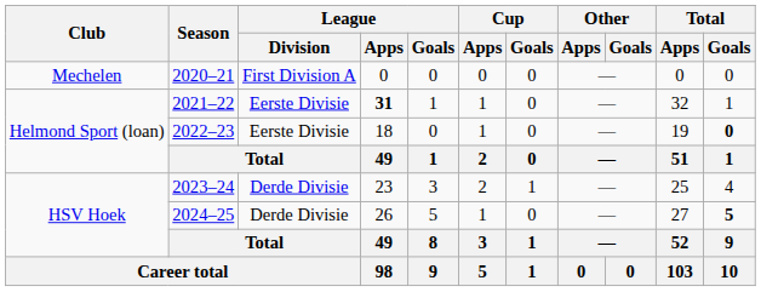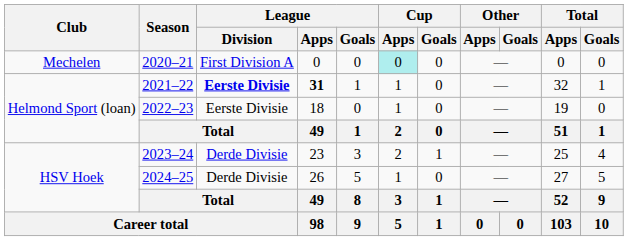2020–21 | Cup / Apps: no background -> paleturquoise background
2021–22 | League / Division: normal -> bold
2022–23 | Total / Goals: bold -> normal
2024–25 | Total / Goals: bold -> normal
